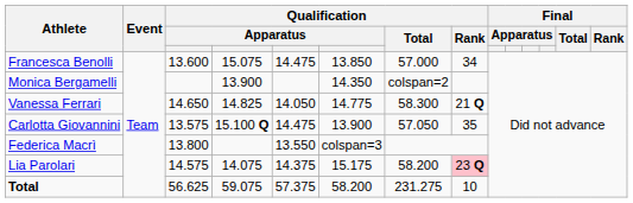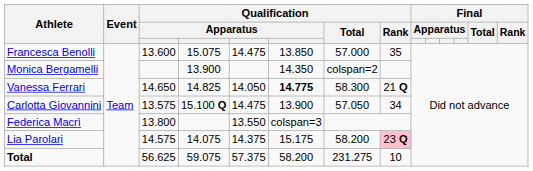Francesca Benolli | Qualification / Rank: 34 -> 35
Vanessa Ferrari | column 6: normal -> bold
Carlotta Giovannini | Qualification / Rank: 35 -> 34
